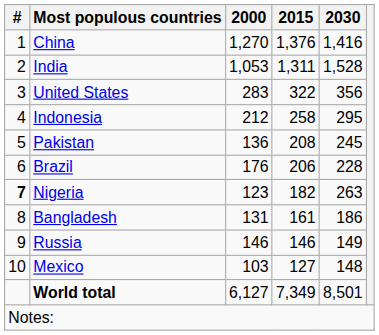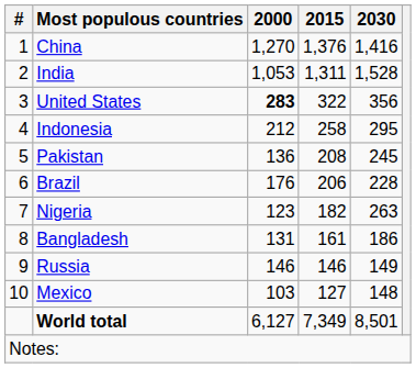United States | 2000: normal -> bold
Nigeria | #: bold -> normal
